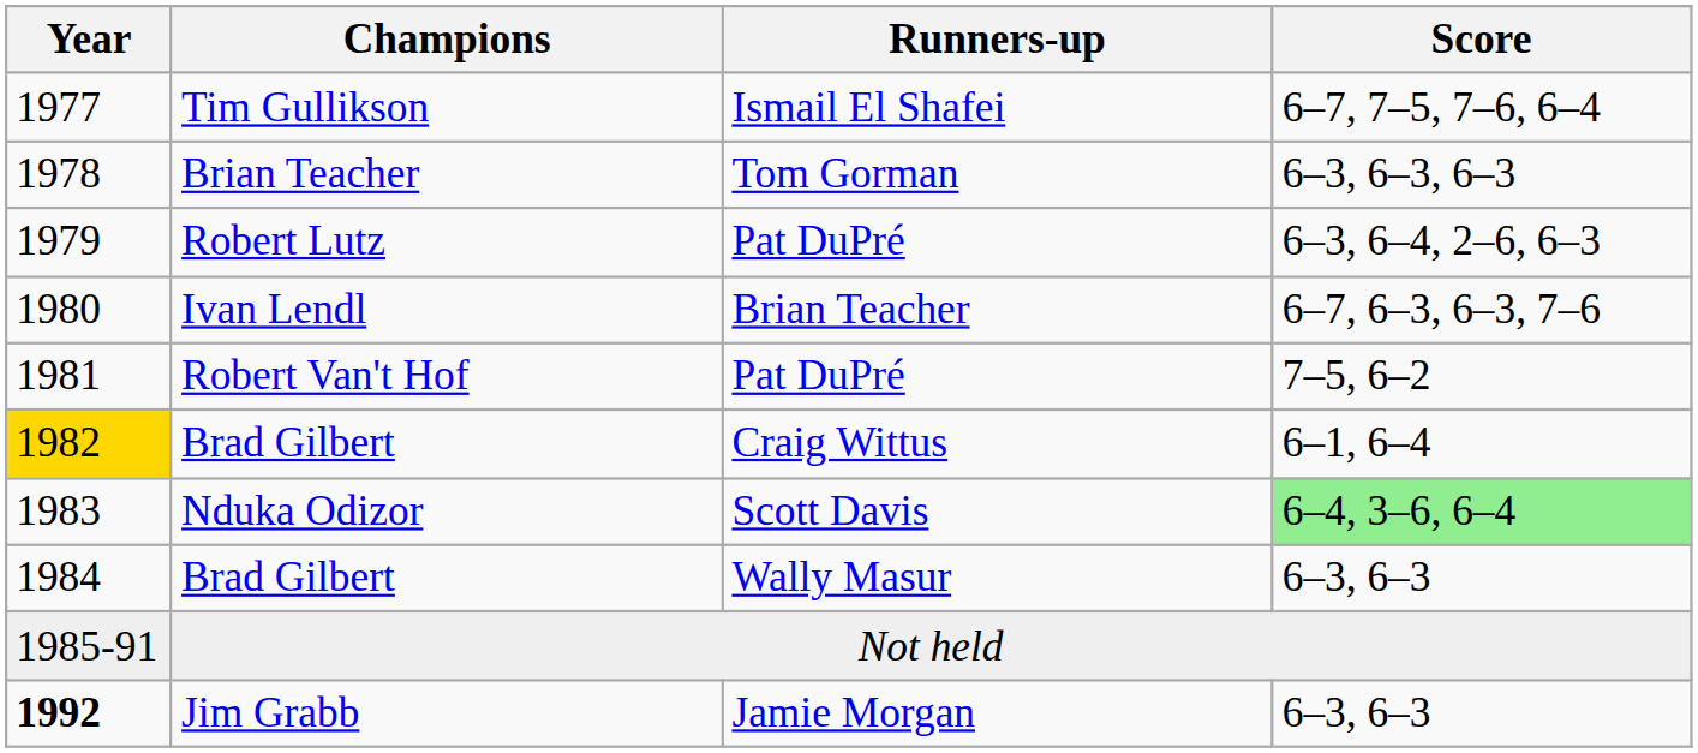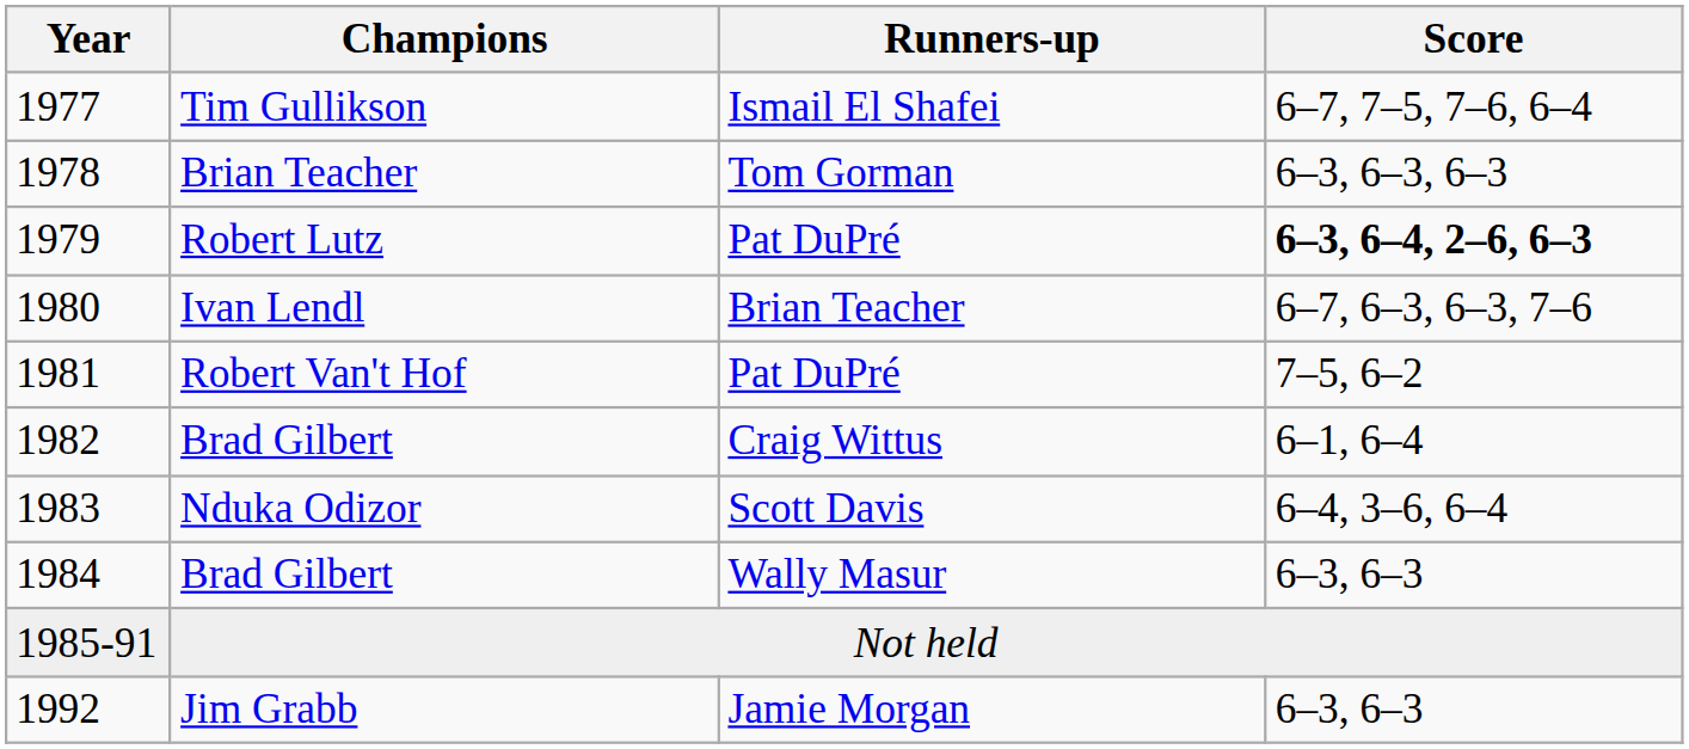Robert Lutz | Score: normal -> bold
Brad Gilbert / Craig Wittus | Year: gold background -> no background
Nduka Odizor | Score: lightgreen background -> no background
Jim Grabb | Year: bold -> normal
